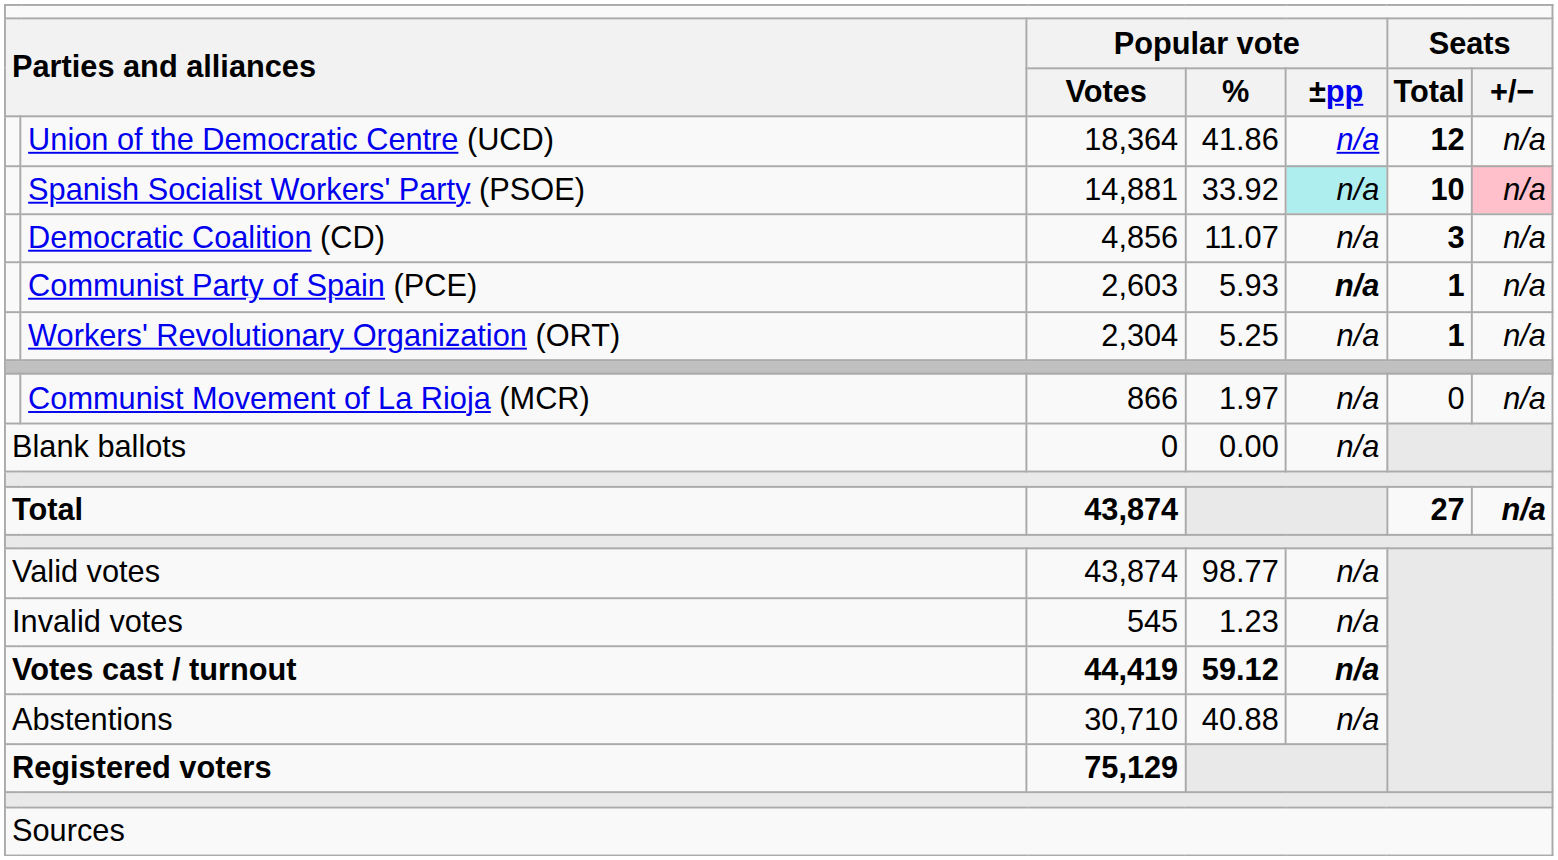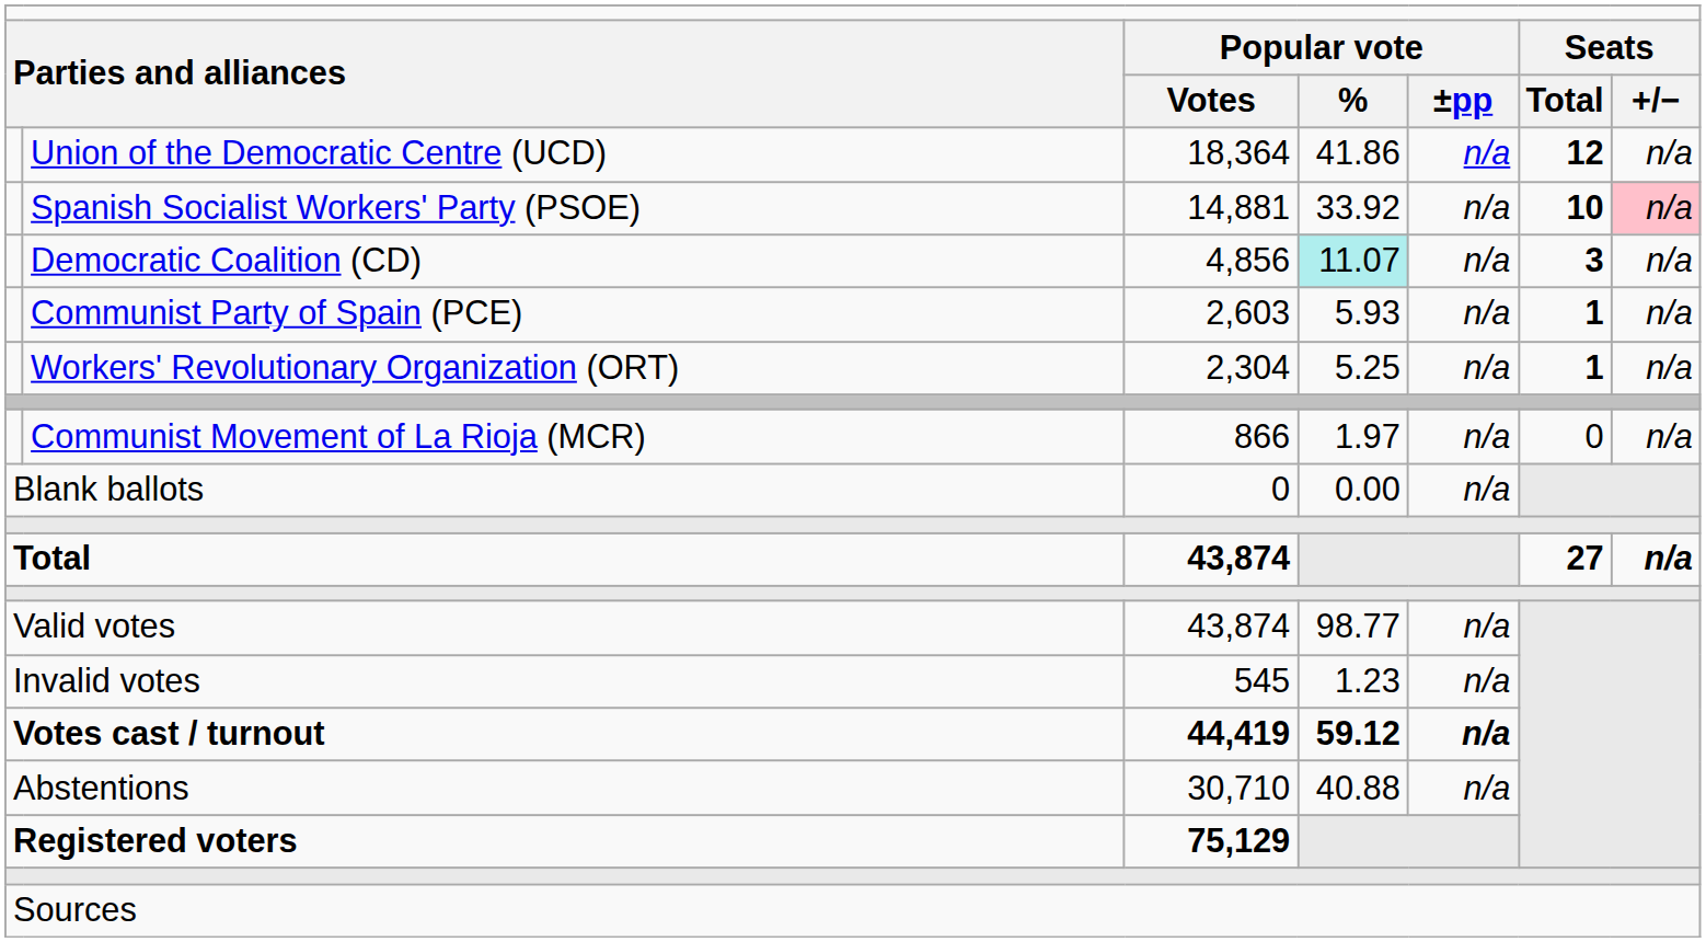Spanish Socialist Workers' Party (PSOE) | column 5: paleturquoise background -> no background
Democratic Coalition (CD) | column 4: no background -> paleturquoise background
Communist Party of Spain (PCE) | column 5: bold -> normal
